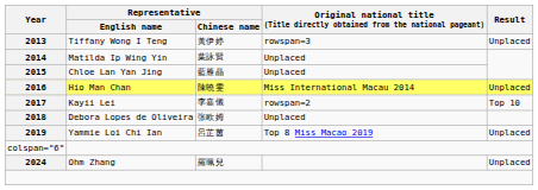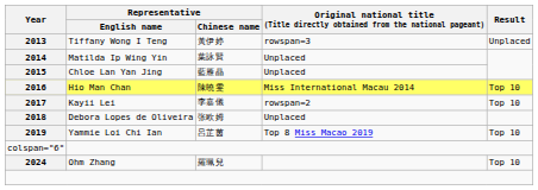Hio Man Chan | Result: Unplaced -> Top 10
Yammie Loi Chi Ian | Result: Unplaced -> Top 10
Ohm Zhang | Result: Unplaced -> Top 10
